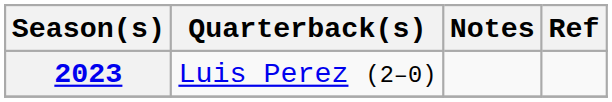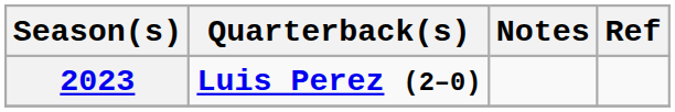2023 | Quarterback(s): normal -> bold
